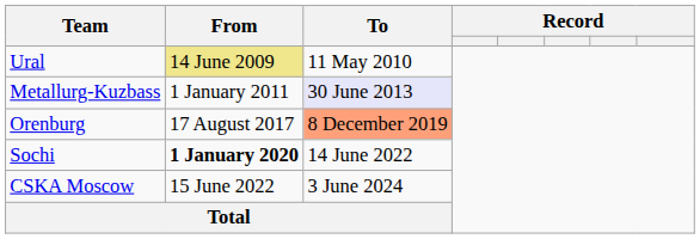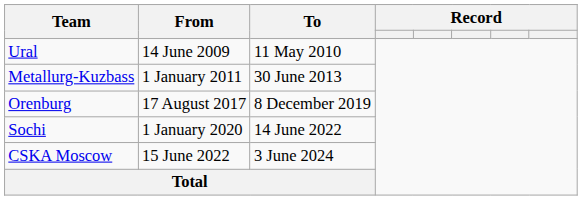Ural | From: khaki background -> no background
Metallurg-Kuzbass | To: lavender background -> no background
Orenburg | To: lightsalmon background -> no background
Sochi | From: bold -> normal
